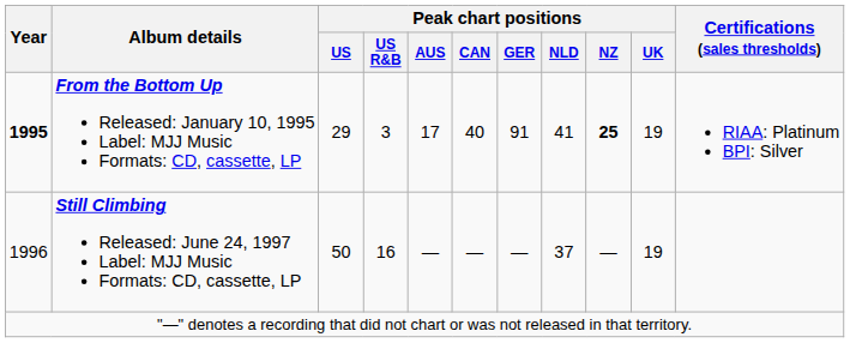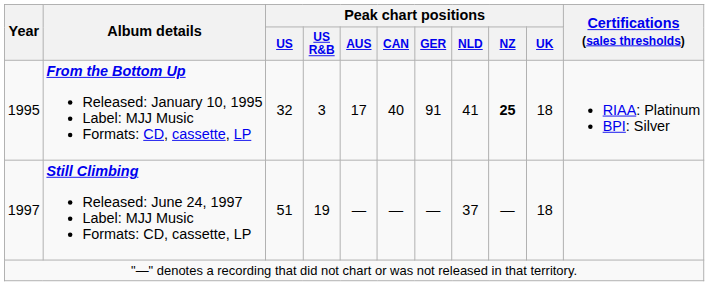row 3 | Year: bold -> normal
row 3 | Peak chart positions / US: 29 -> 32
row 3 | Peak chart positions / UK: 19 -> 18
row 4 | Year: 1996 -> 1997
row 4 | Peak chart positions / US: 50 -> 51
row 4 | Peak chart positions / US R&B: 16 -> 19
row 4 | Peak chart positions / UK: 19 -> 18
